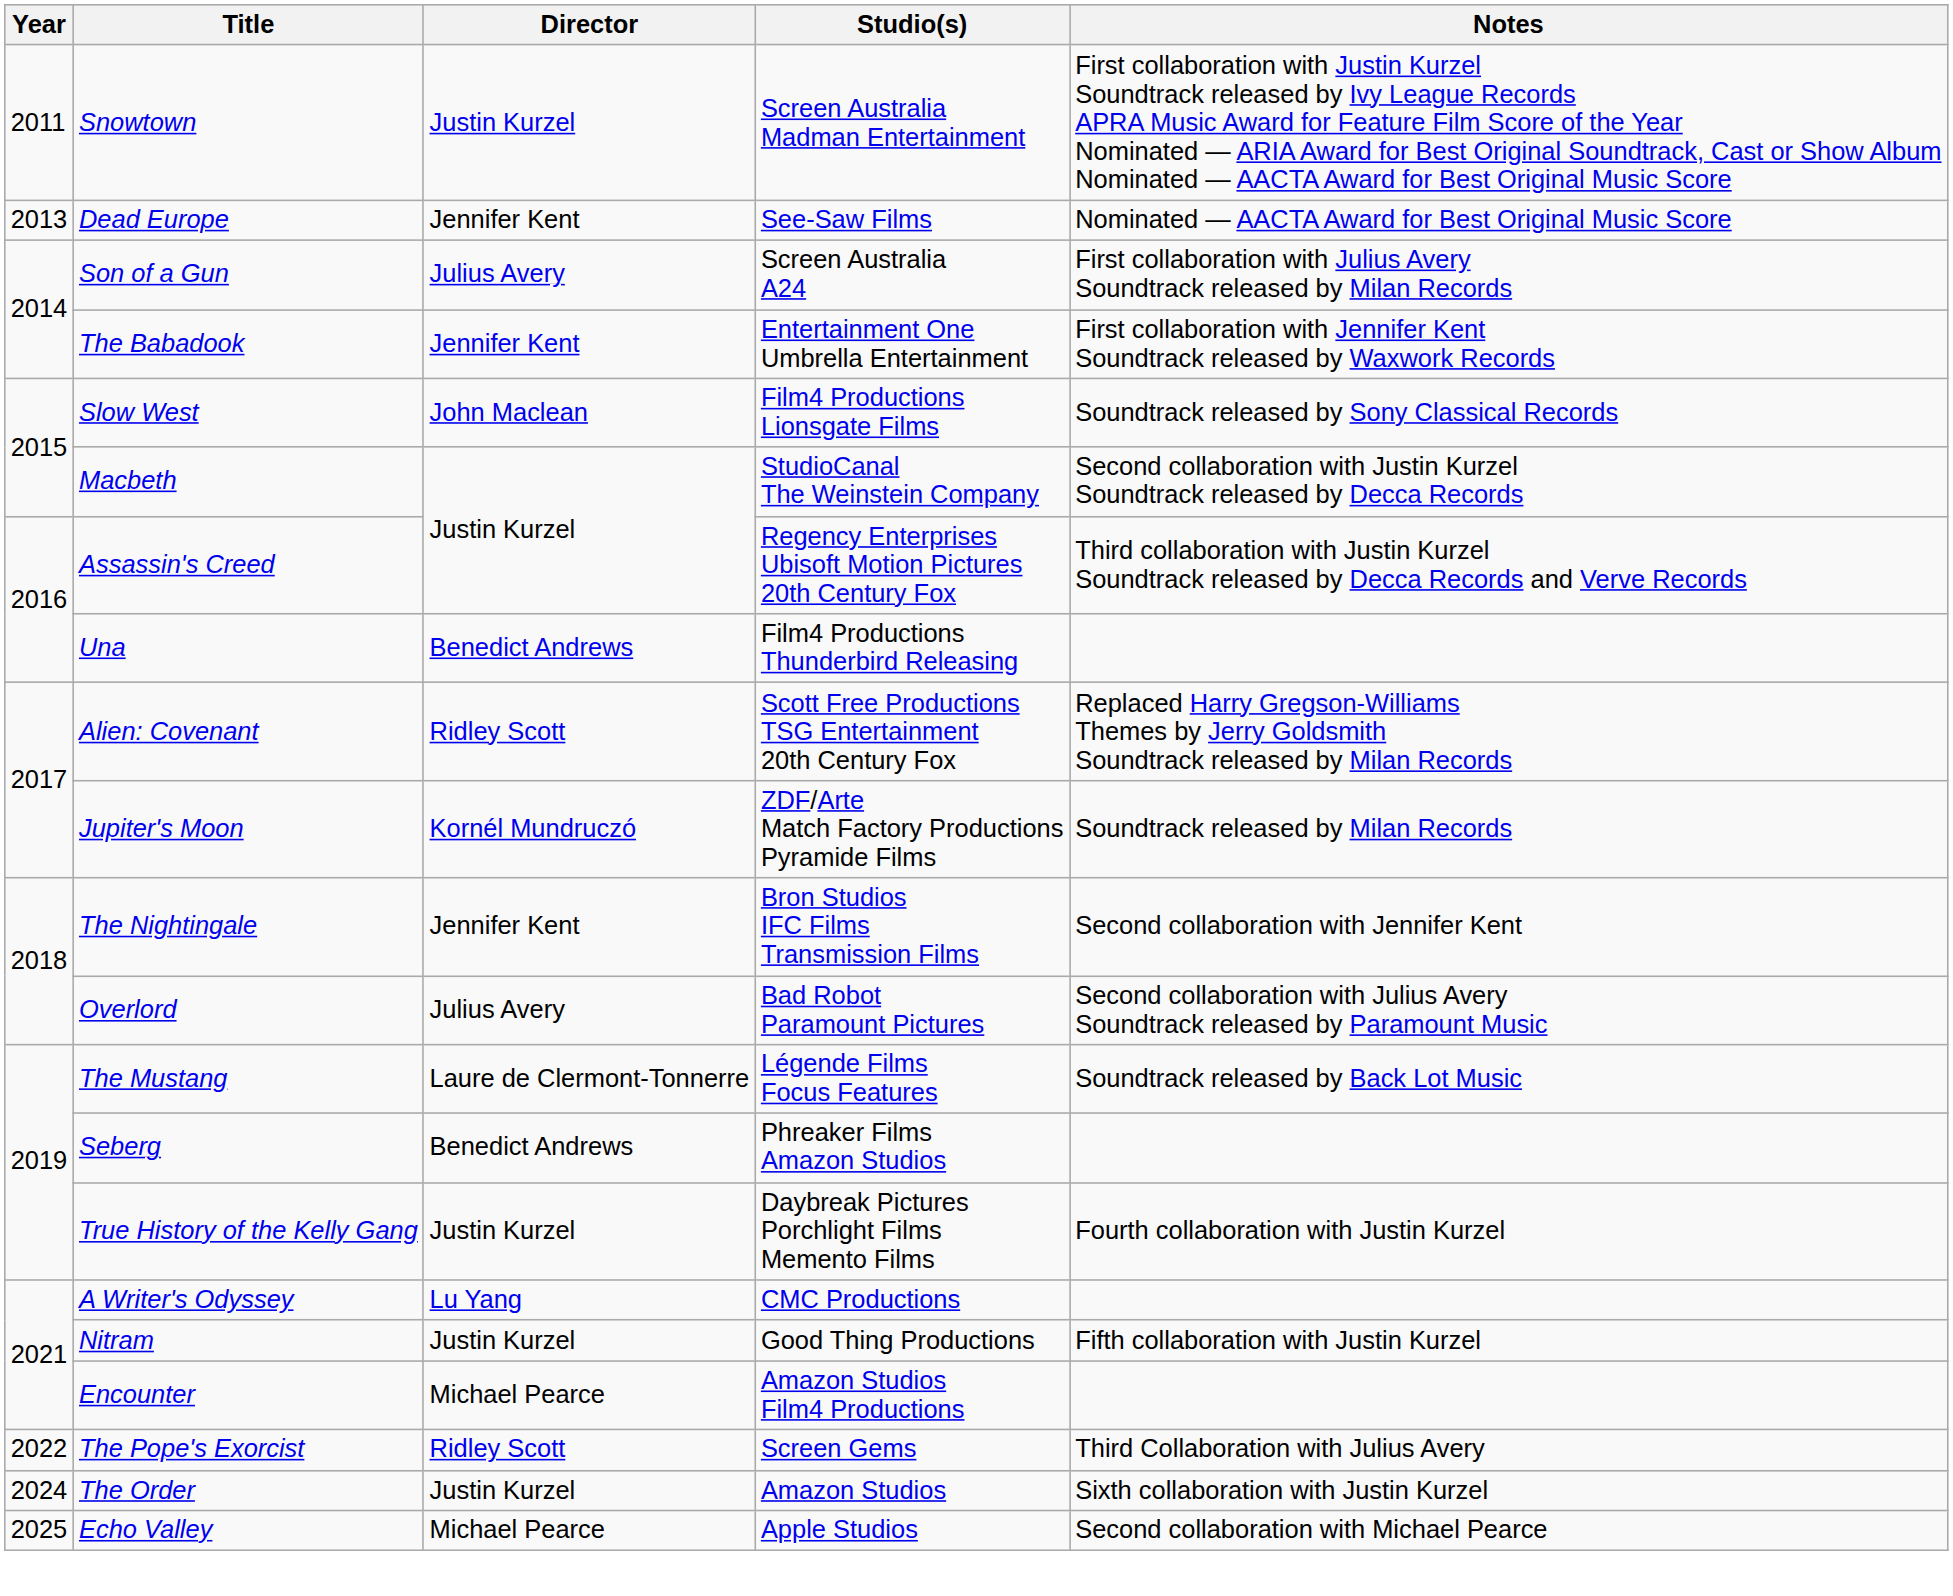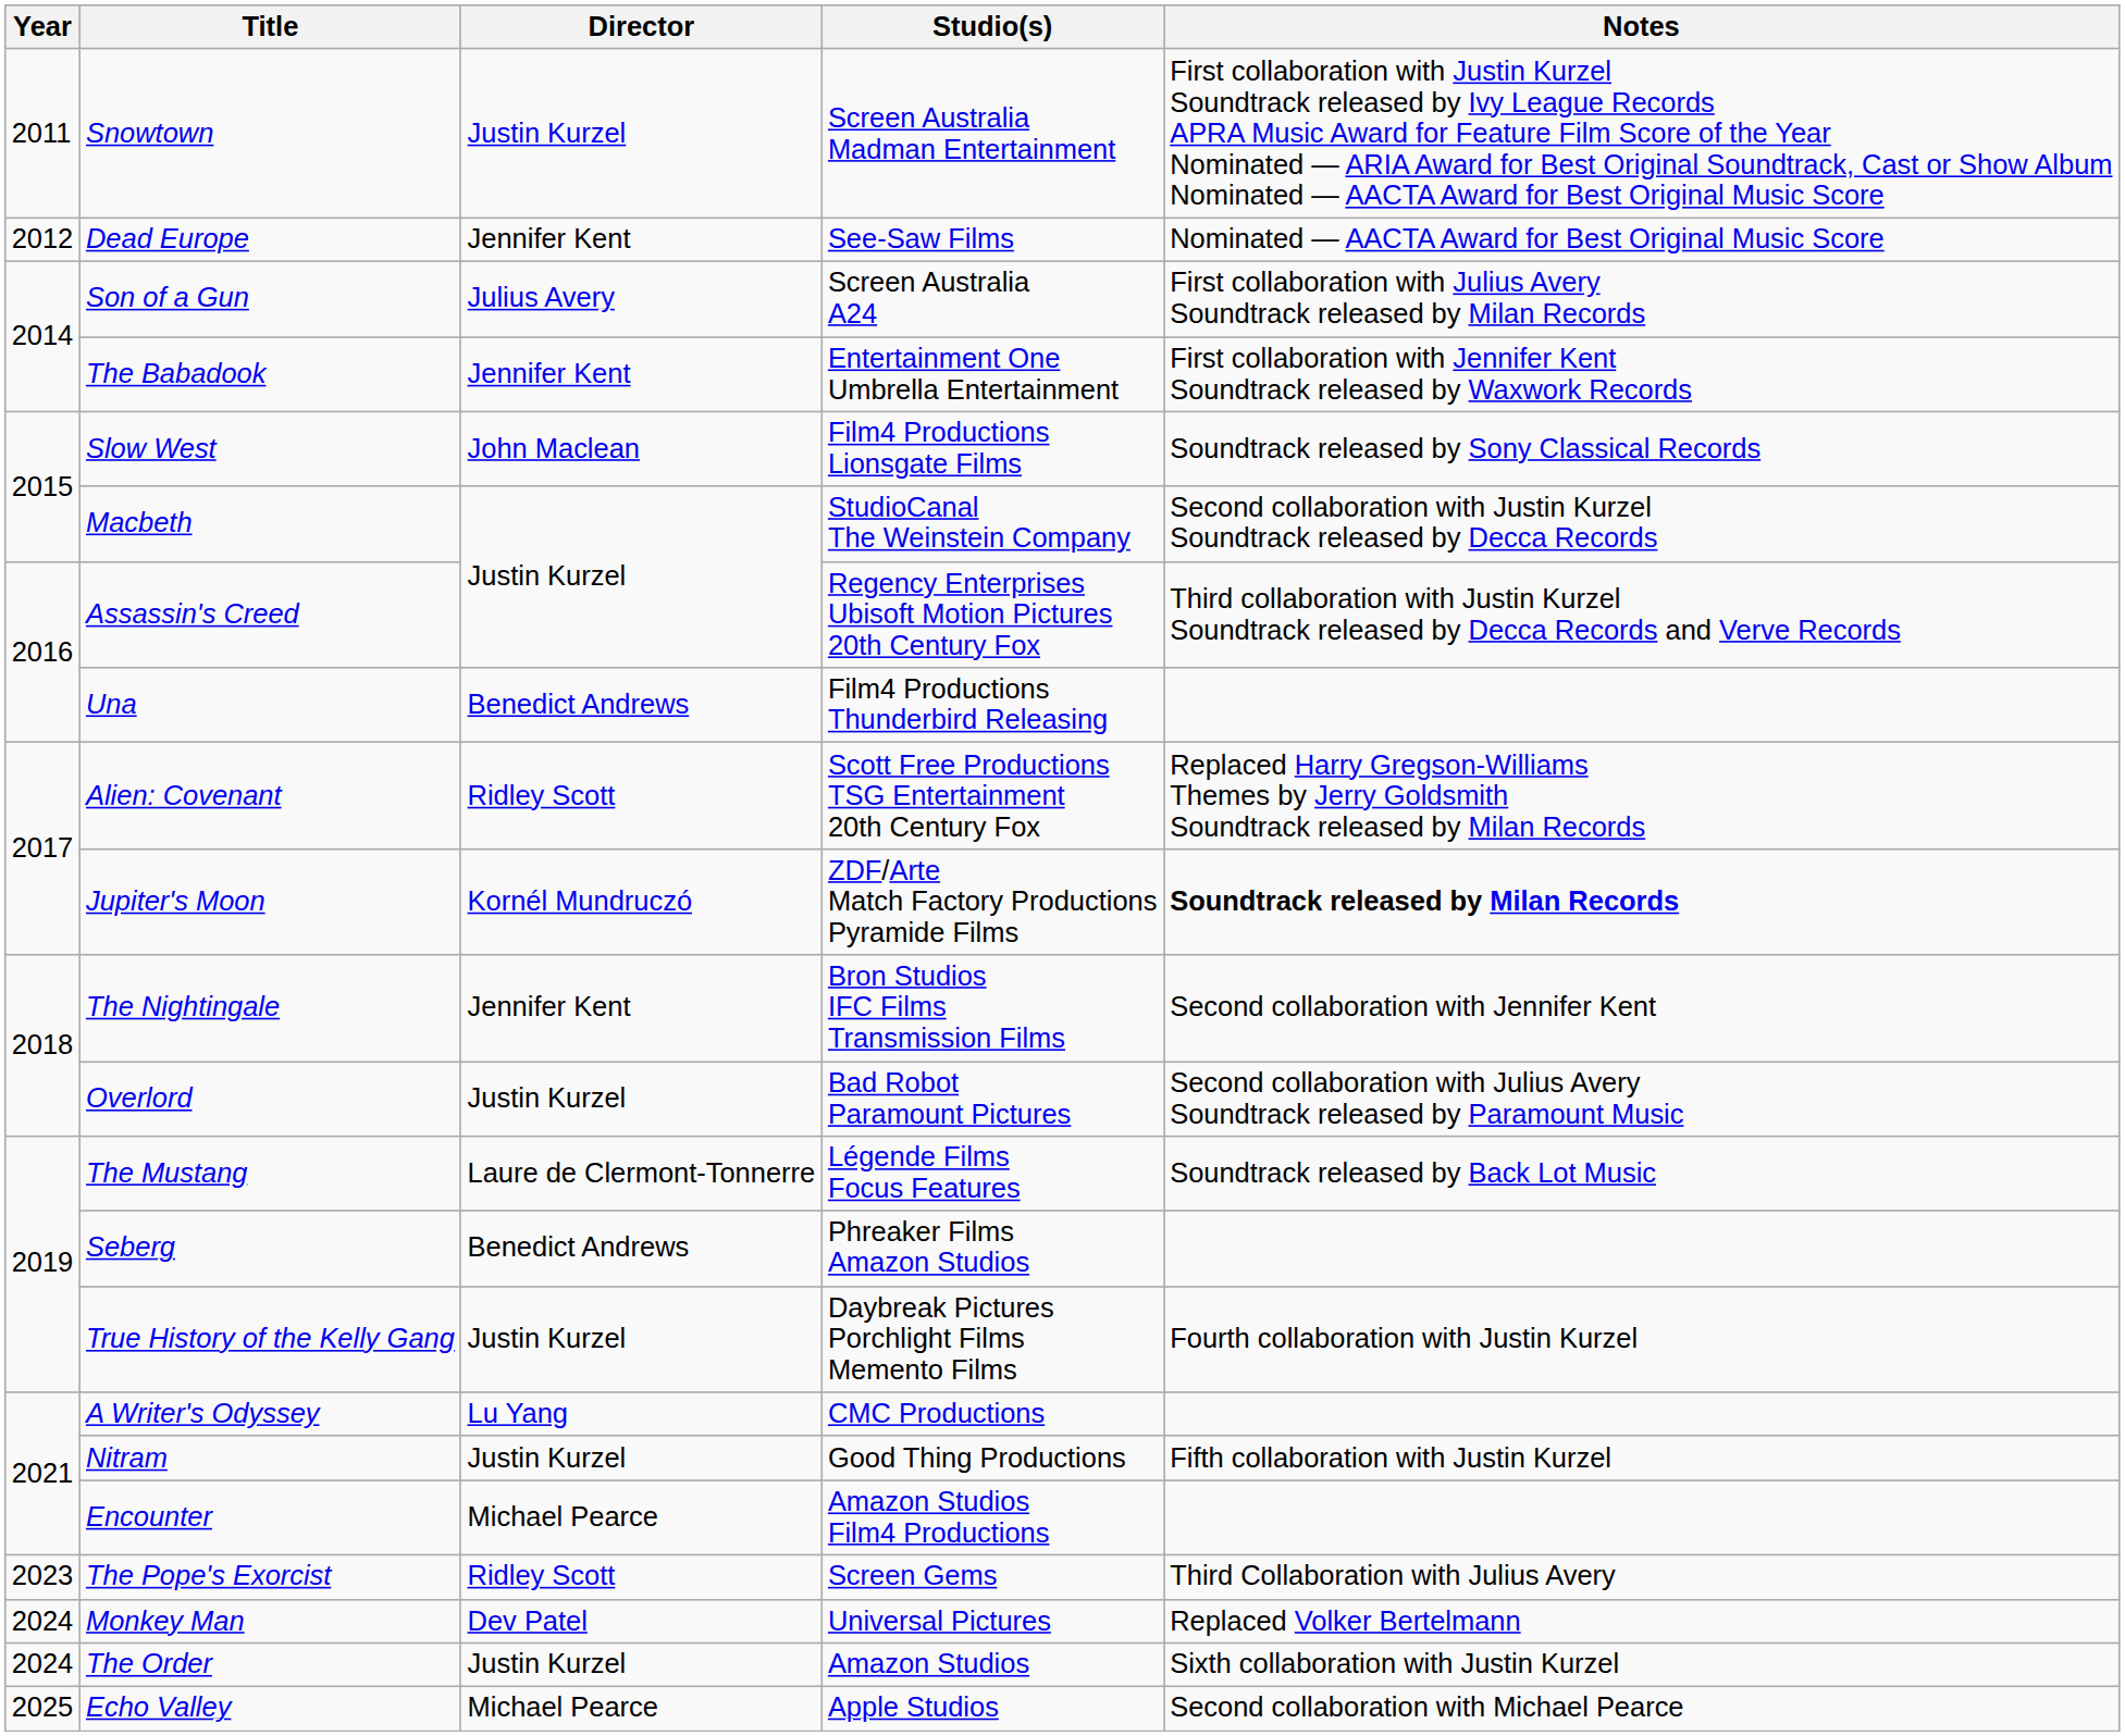Dead Europe | Year: 2013 -> 2012
Jupiter's Moon | Notes: normal -> bold
Overlord | Director: Julius Avery -> Justin Kurzel
The Pope's Exorcist | Year: 2022 -> 2023
+ row: 2024 | Monkey Man | Dev Patel | Universal Pictures | Replaced Volker Bertelmann
